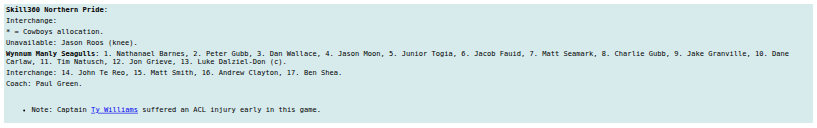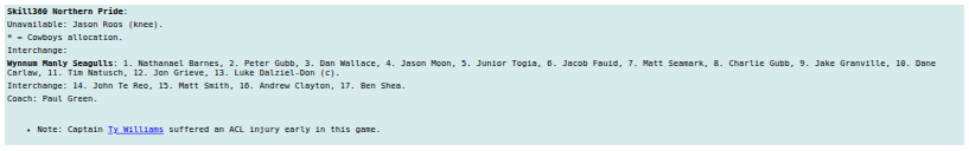row 2 | column 1: Interchange: -> Unavailable: Jason Roos (knee).
row 4 | column 1: Unavailable: Jason Roos (knee). -> Interchange:
